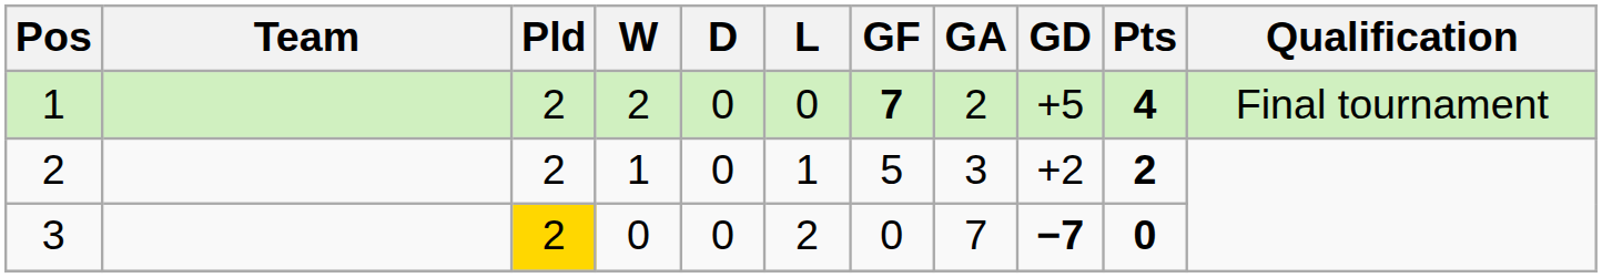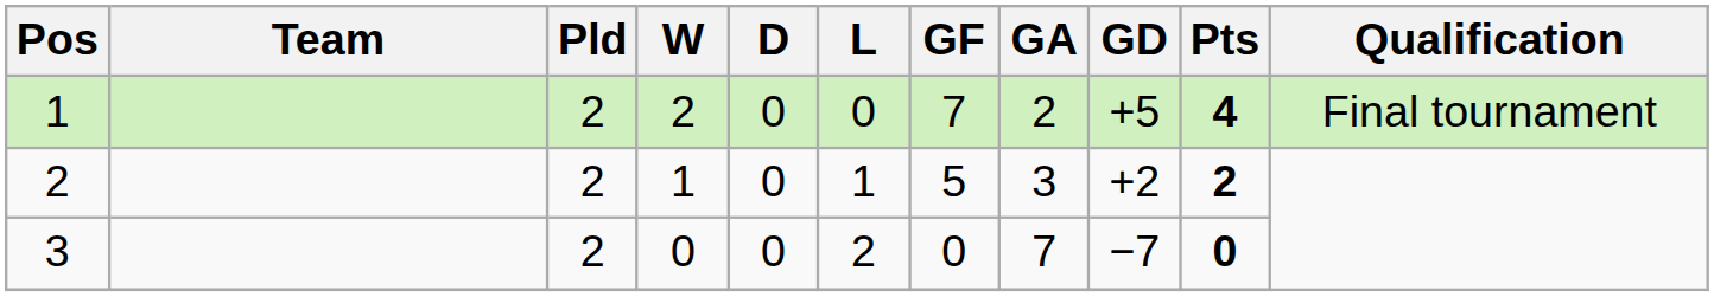row 2 | GF: bold -> normal
row 4 | Pld: gold background -> no background
row 4 | GD: bold -> normal
